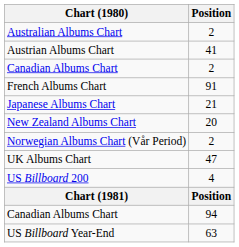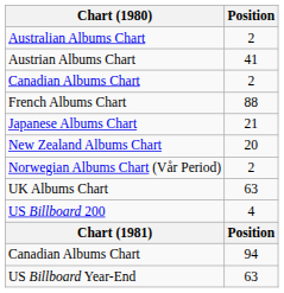row 5 | Position: 91 -> 88
row 9 | Position: 47 -> 63
